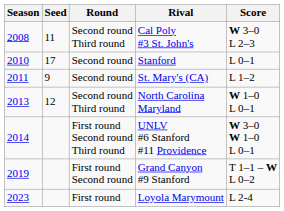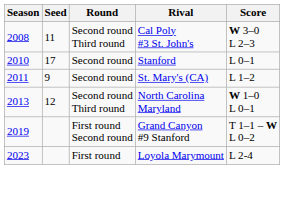- row: 2014 | First round Second round Third round | UNLV #6 Stanford #11 Providence | W 3–0 W 1–0 L 0–1
